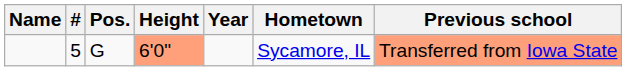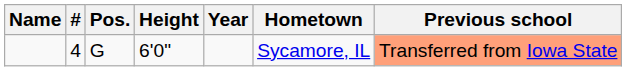row 2 | #: 5 -> 4
row 2 | Height: lightsalmon background -> no background
